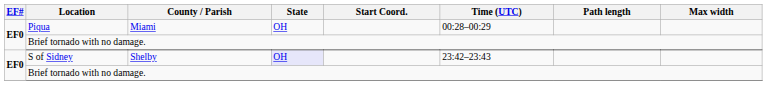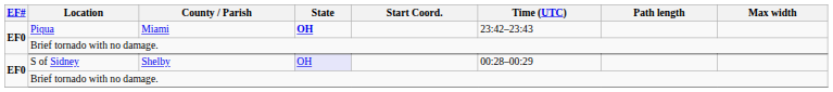Piqua | State: normal -> bold
Piqua | Time (UTC): 00:28–00:29 -> 23:42–23:43
S of Sidney | Time (UTC): 23:42–23:43 -> 00:28–00:29
